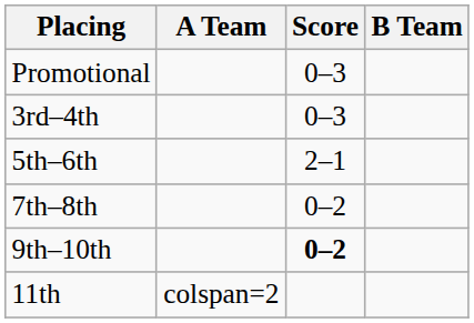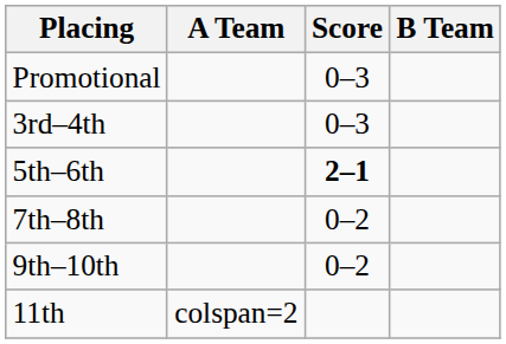5th–6th | Score: normal -> bold
9th–10th | Score: bold -> normal
